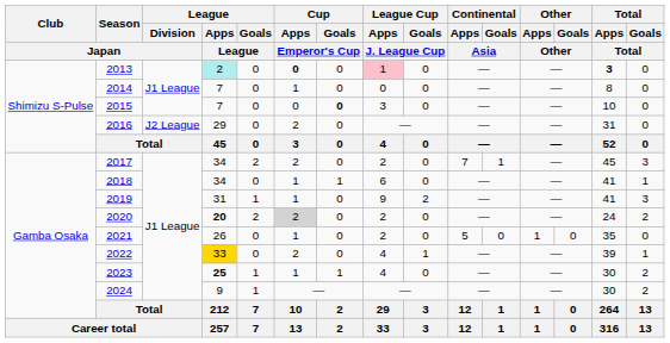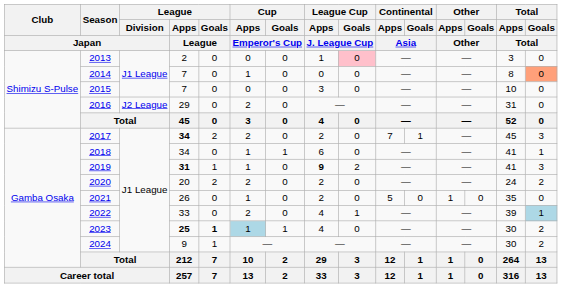2013 | League / Apps / League: paleturquoise background -> no background
2013 | Cup / Apps / Emperor's Cup: bold -> normal
2013 | League Cup / Apps / J. League Cup: pink background -> no background
2013 | League Cup / Goals / J. League Cup: no background -> pink background
2013 | Total / Apps / Total: bold -> normal
2014 | Total / Goals / Total: no background -> lightsalmon background
2015 | Cup / Goals / Emperor's Cup: bold -> normal
2017 | League / Apps / League: normal -> bold
2019 | League / Apps / League: normal -> bold
2019 | League Cup / Apps / J. League Cup: normal -> bold
2020 | League / Apps / League: bold -> normal
2020 | Cup / Apps / Emperor's Cup: lightgrey background -> no background
2022 | League / Apps / League: gold background -> no background
2022 | Total / Goals / Total: no background -> lightblue background
2023 | League / Goals / League: normal -> bold
2023 | Cup / Apps / Emperor's Cup: no background -> lightblue background
